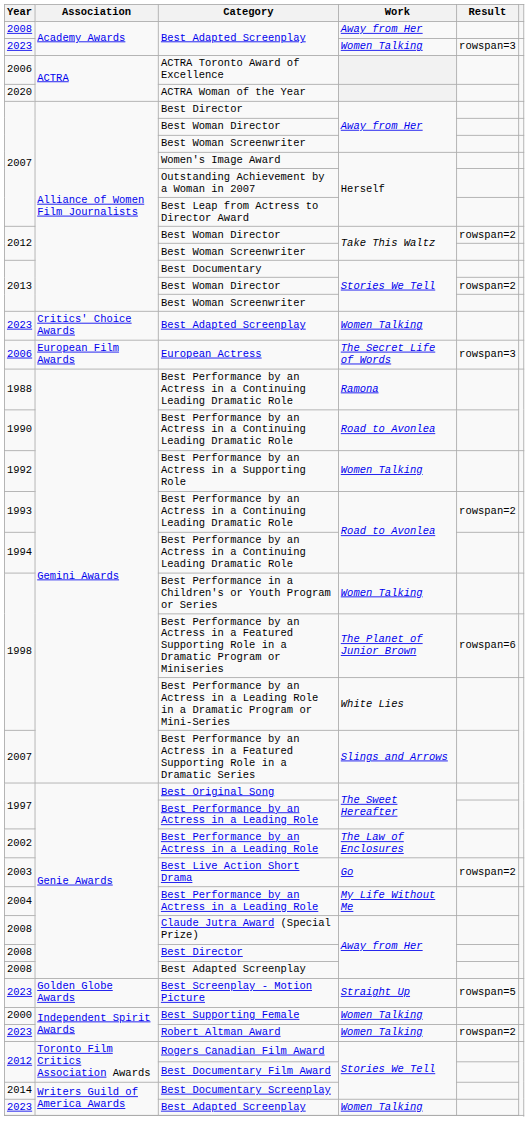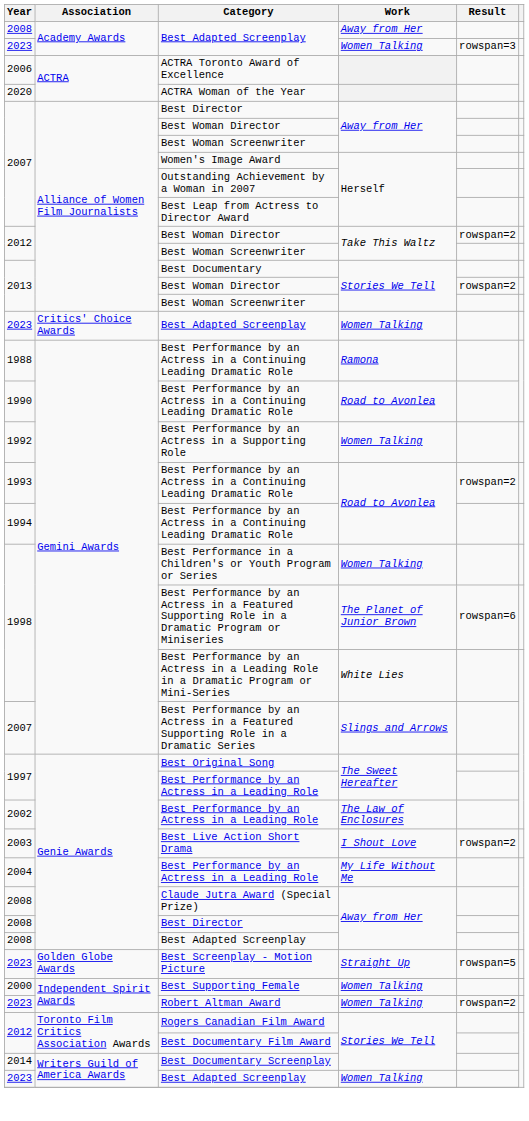- row: 2006 | European Film Awards | European Actress | The Secret Life of Words | rowspan=3
Best Live Action Short Drama | Work: Go -> I Shout Love
